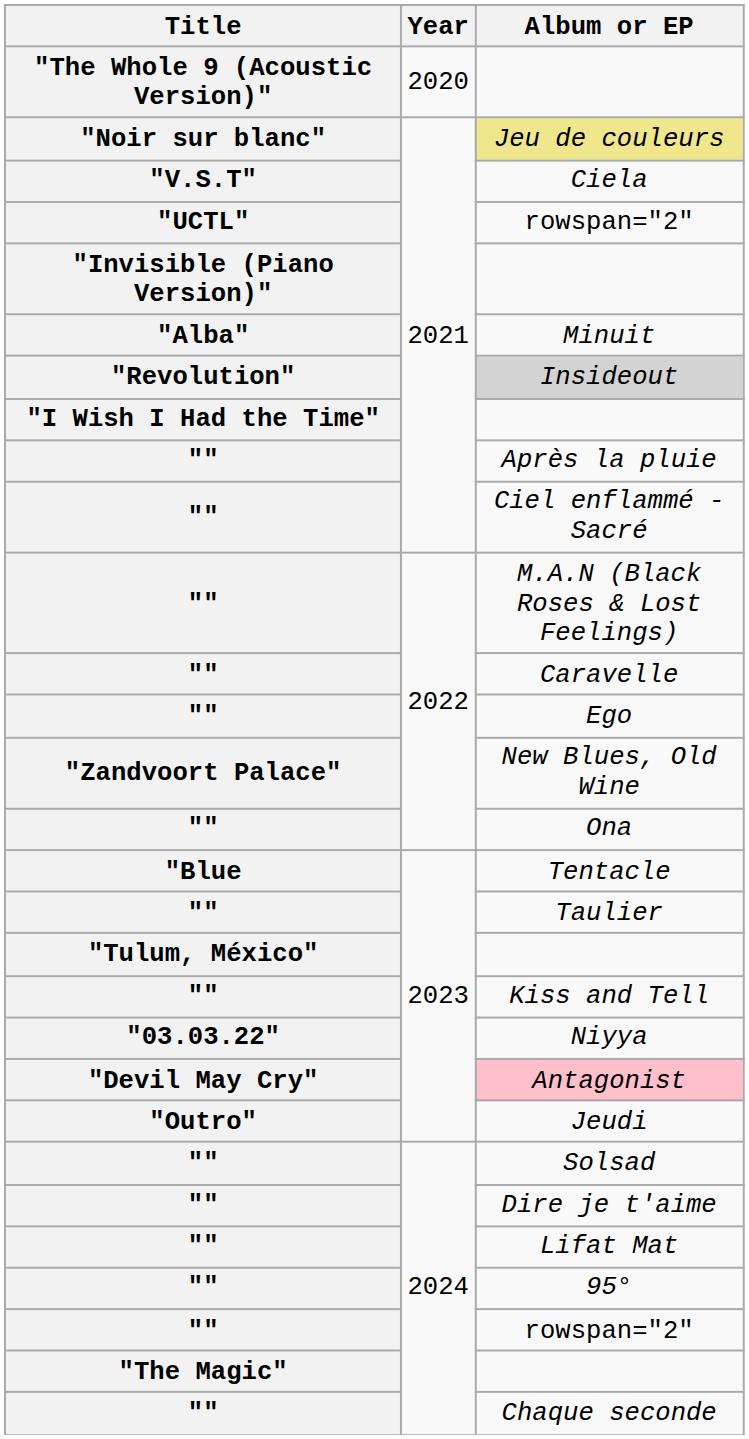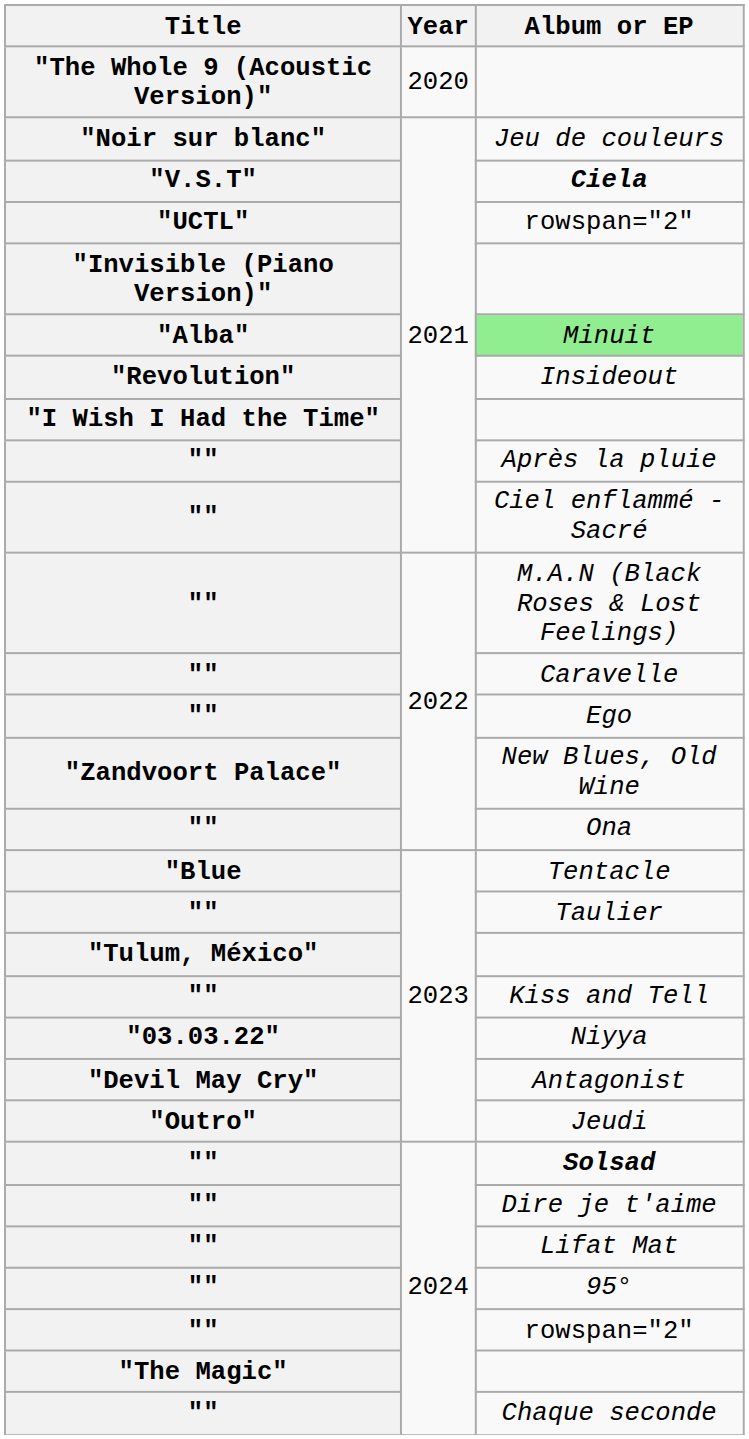Jeu de couleurs | Album or EP: khaki background -> no background
Ciela | Album or EP: normal -> bold
Minuit | Album or EP: no background -> lightgreen background
Insideout | Album or EP: lightgrey background -> no background
Antagonist | Album or EP: pink background -> no background
Solsad | Album or EP: normal -> bold
